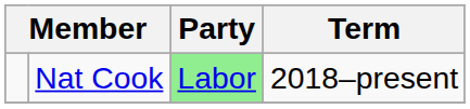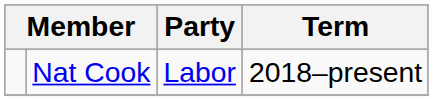Nat Cook | Party: lightgreen background -> no background
